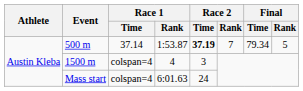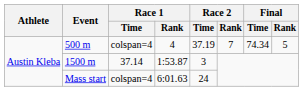500 m | Race 1 / Time: 37.14 -> colspan=4
500 m | Race 1 / Rank: 1:53.87 -> 4
500 m | Race 2 / Time: bold -> normal
500 m | Final / Time: 79.34 -> 74.34
1500 m | Race 1 / Time: colspan=4 -> 37.14
1500 m | Race 1 / Rank: 4 -> 1:53.87
